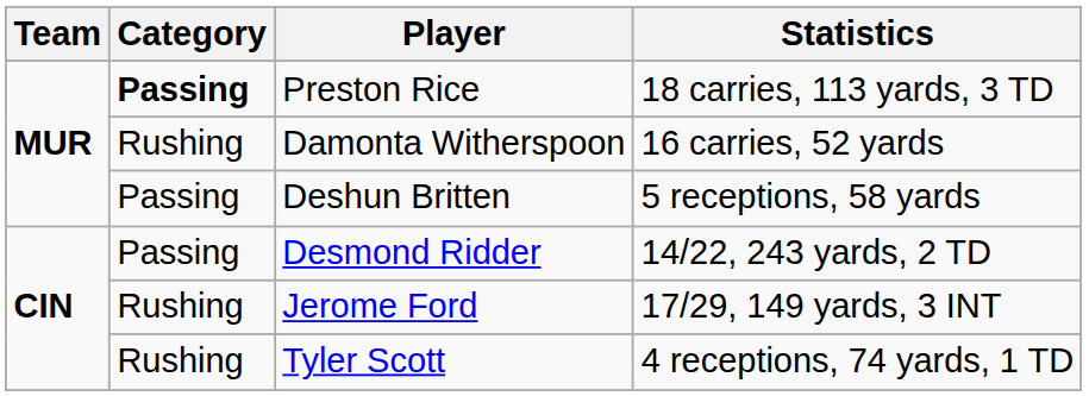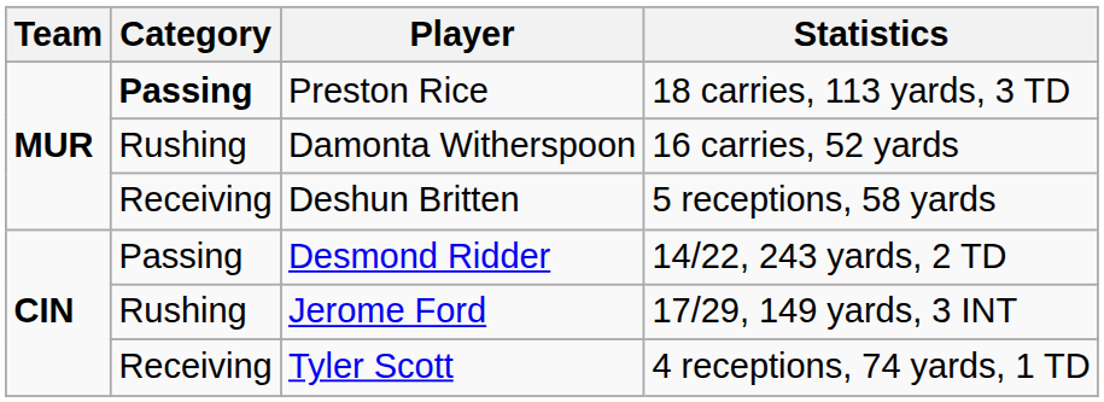Deshun Britten | Category: Passing -> Receiving
Tyler Scott | Category: Rushing -> Receiving
